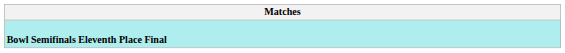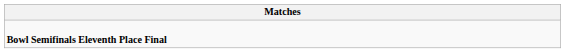row 2 | column 1: paleturquoise background -> no background
